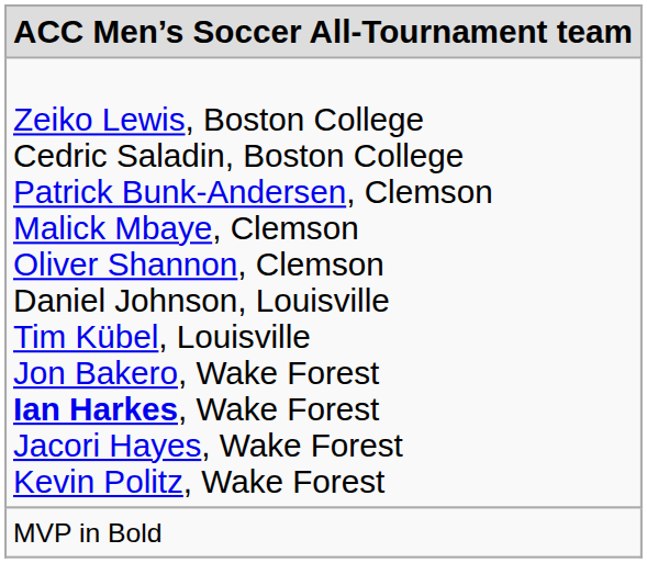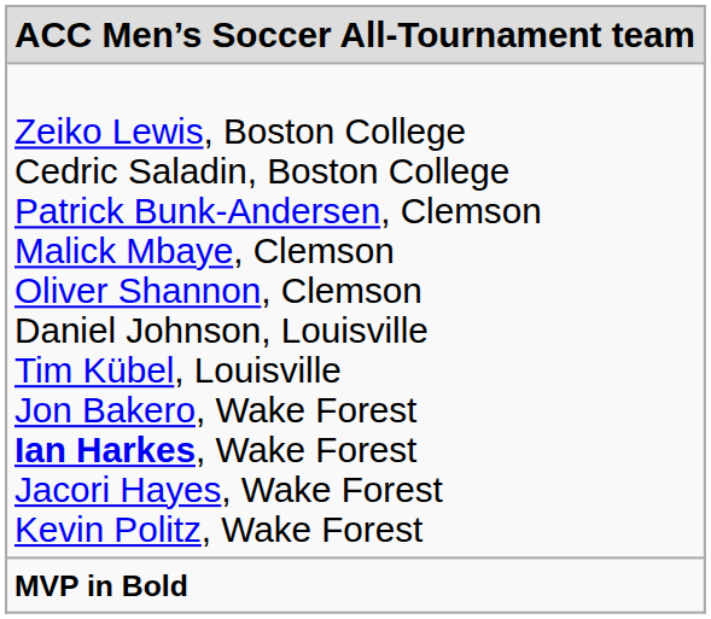MVP in Bold | column 1: normal -> bold
